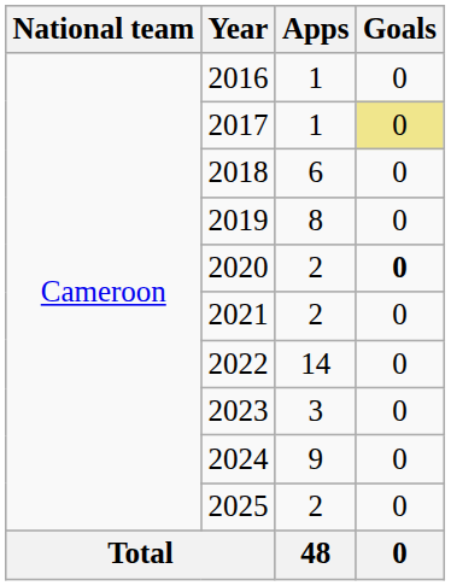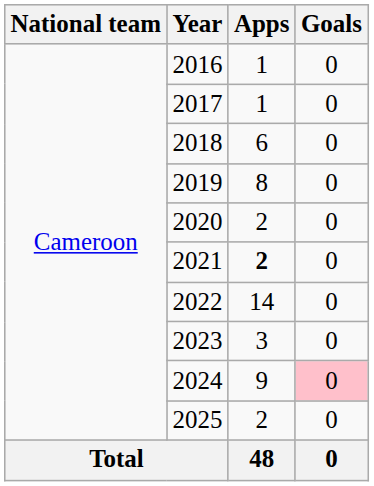2017 | Goals: khaki background -> no background
2020 | Goals: bold -> normal
2021 | Apps: normal -> bold
2024 | Goals: no background -> pink background
